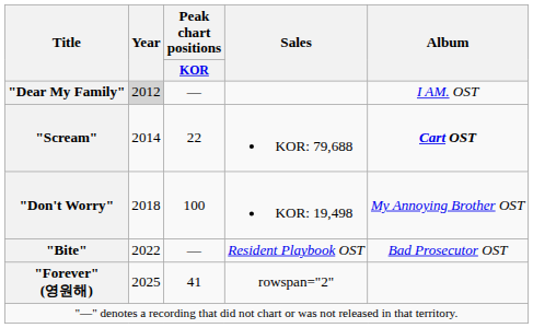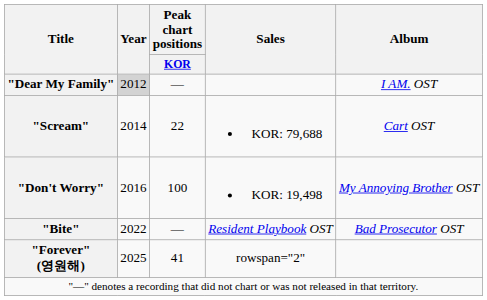"Scream" | Album: bold -> normal
"Don't Worry" | Year: 2018 -> 2016
